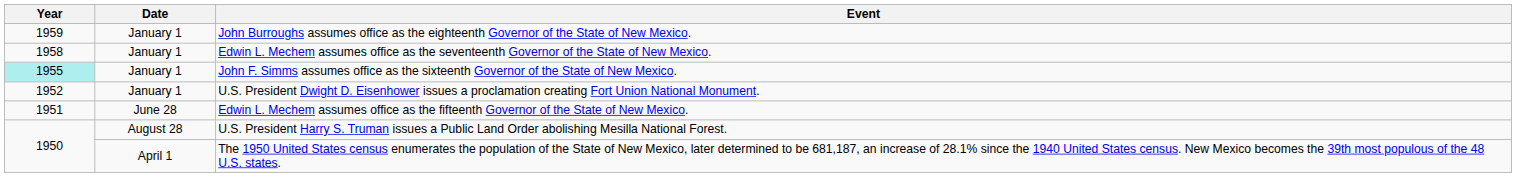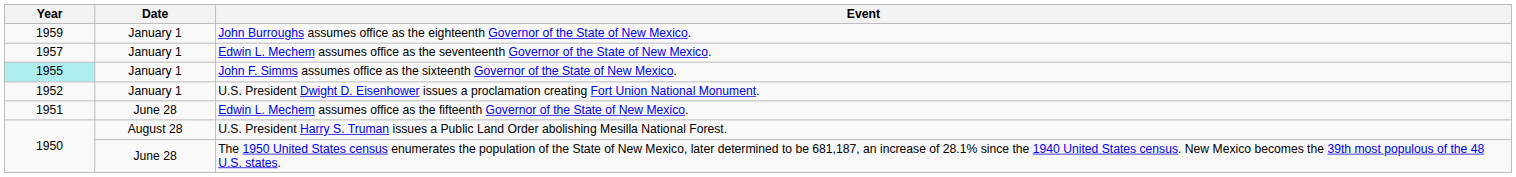row 3 | Year: 1958 -> 1957
row 8 | Date: April 1 -> June 28
